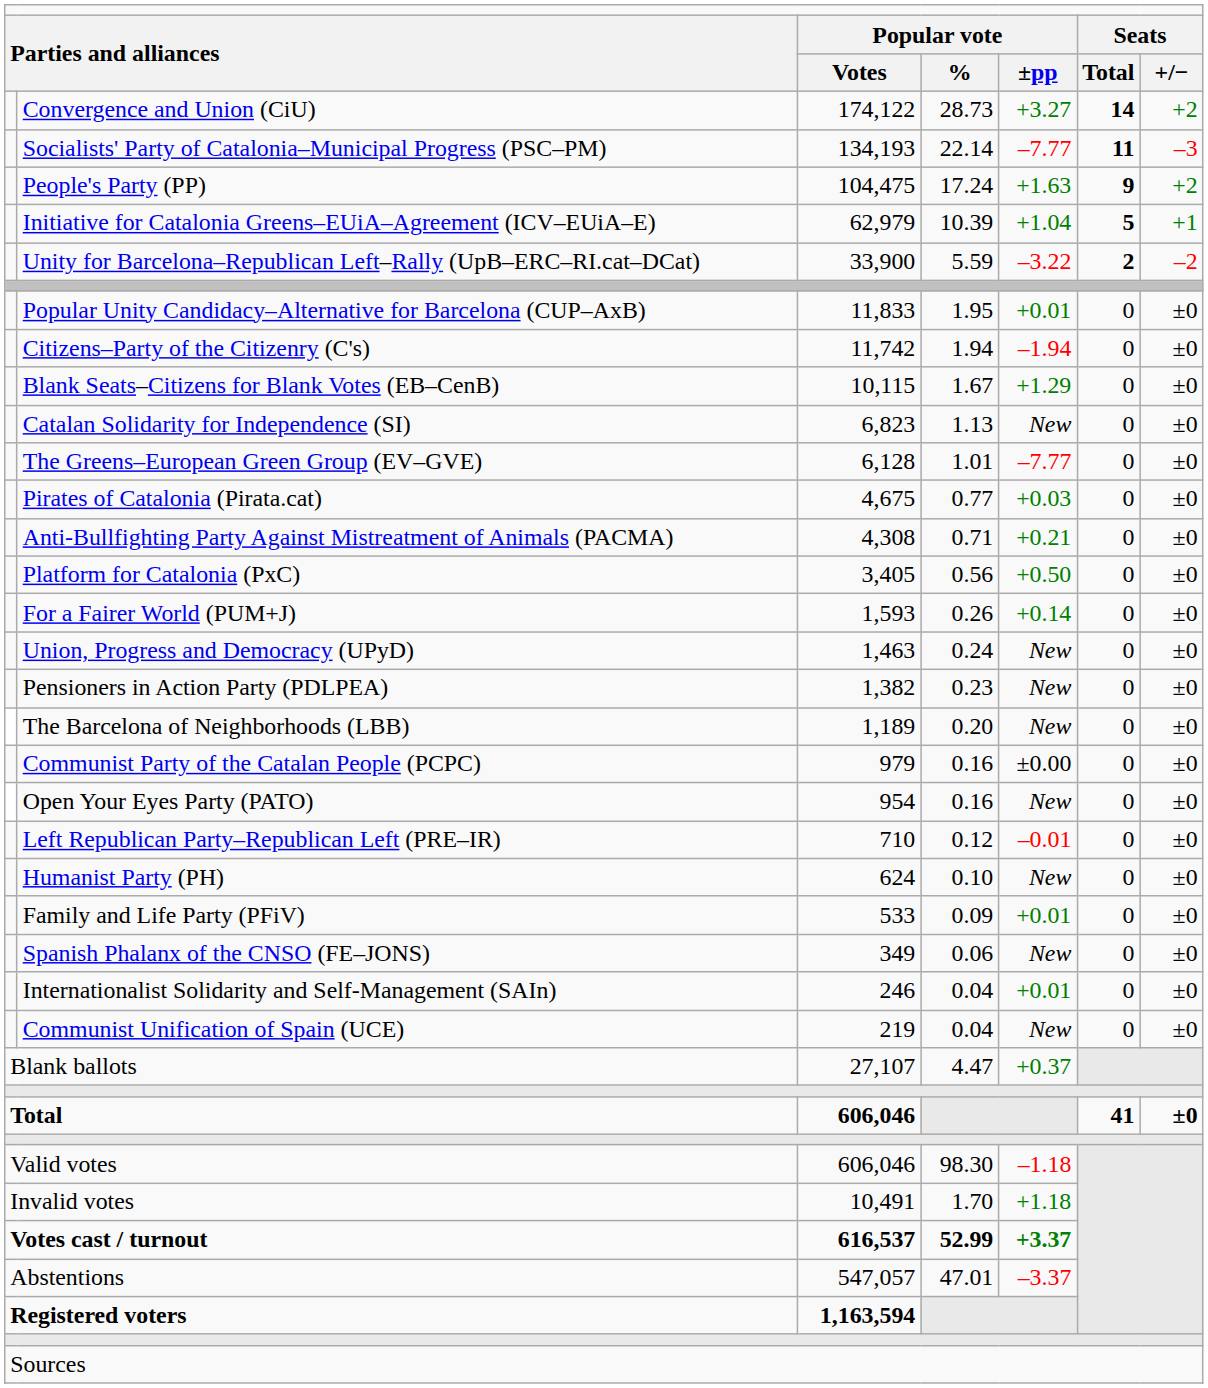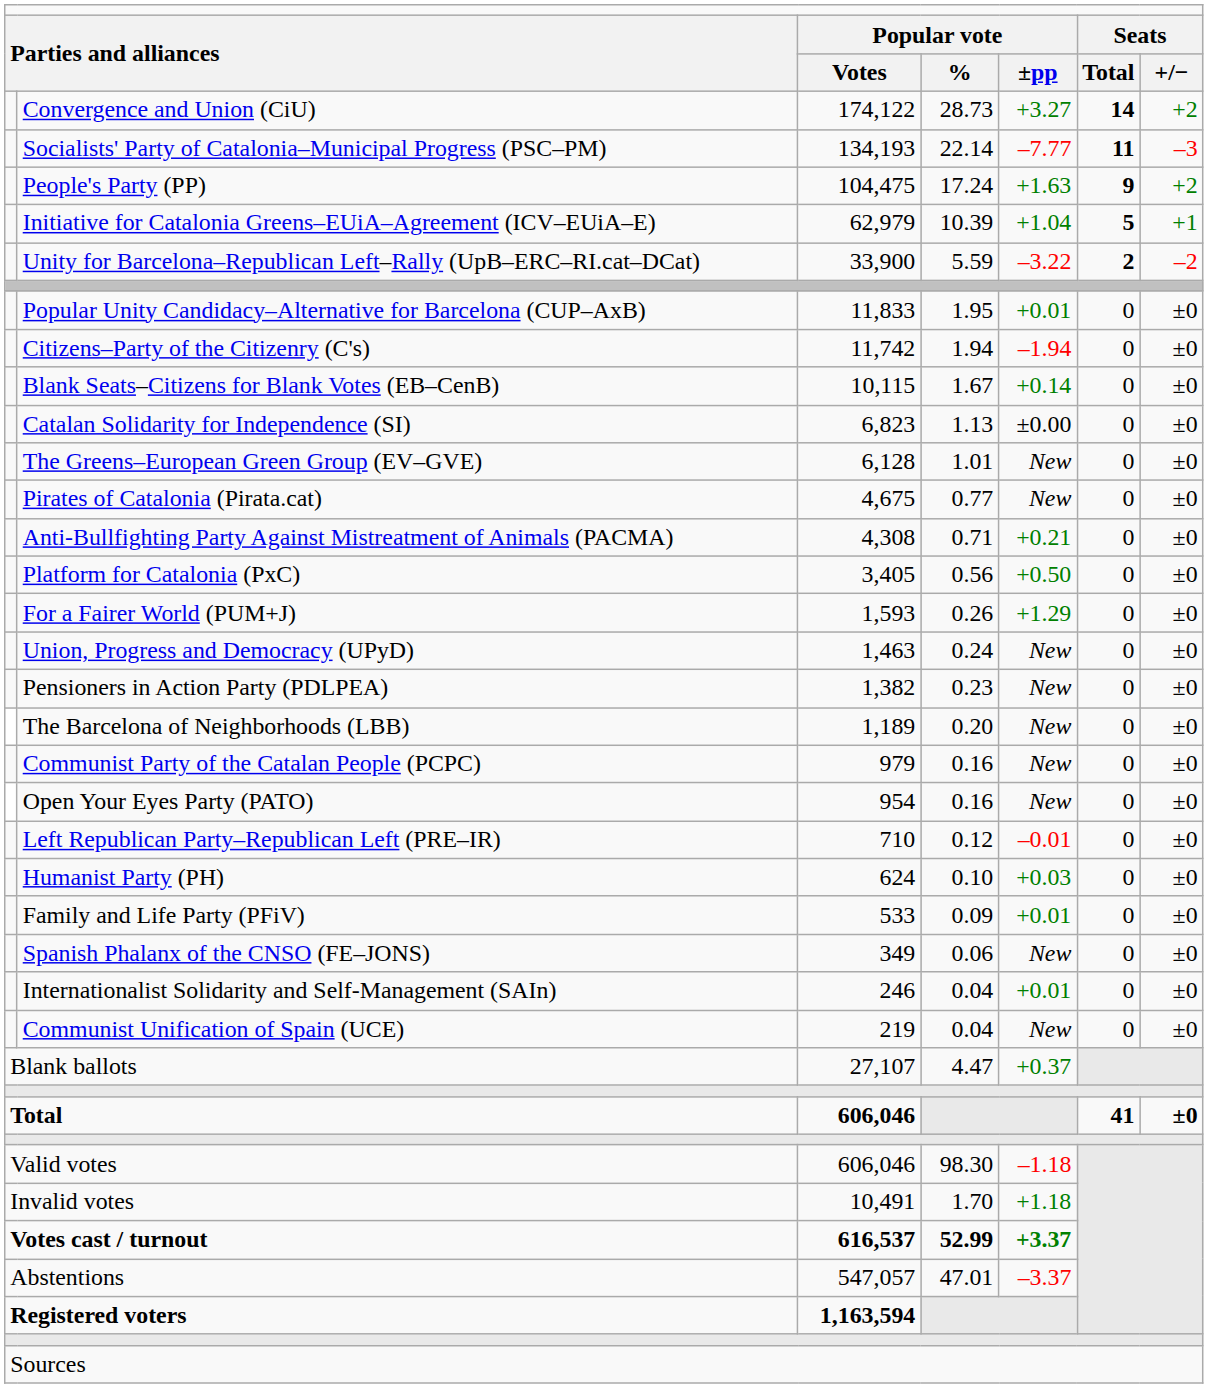Blank Seats–Citizens for Blank Votes (EB–CenB) | column 5: +1.29 -> +0.14
Catalan Solidarity for Independence (SI) | column 5: New -> ±0.00
The Greens–European Green Group (EV–GVE) | column 5: –7.77 -> New
Pirates of Catalonia (Pirata.cat) | column 5: +0.03 -> New
For a Fairer World (PUM+J) | column 5: +0.14 -> +1.29
Communist Party of the Catalan People (PCPC) | column 5: ±0.00 -> New
Humanist Party (PH) | column 5: New -> +0.03
